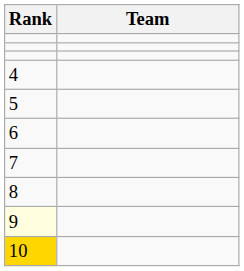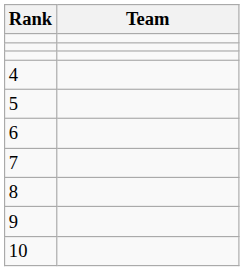row 10 | Rank: lightyellow background -> no background
row 11 | Rank: gold background -> no background
